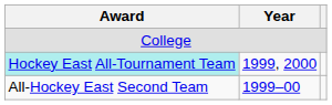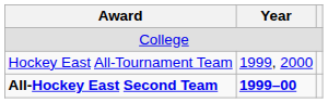Hockey East All-Tournament Team | Award: paleturquoise background -> no background
All-Hockey East Second Team | Award: normal -> bold
All-Hockey East Second Team | Year: normal -> bold
